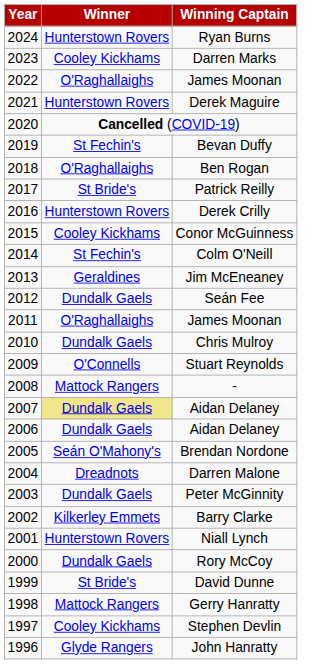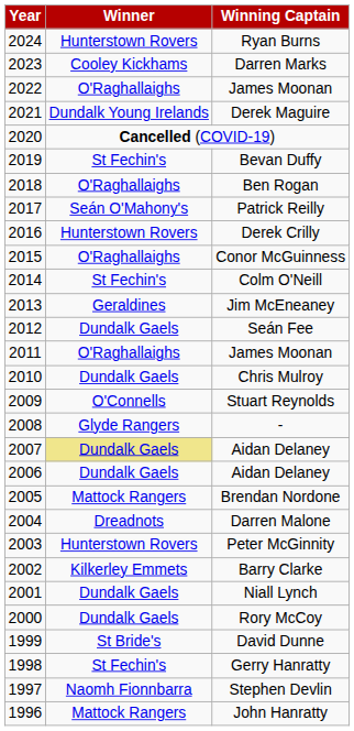Derek Maguire | Winner: Hunterstown Rovers -> Dundalk Young Irelands
Patrick Reilly | Winner: St Bride's -> Seán O'Mahony's
Conor McGuinness | Winner: Cooley Kickhams -> O'Raghallaighs
- | Winner: Mattock Rangers -> Glyde Rangers
Brendan Nordone | Winner: Seán O'Mahony's -> Mattock Rangers
Peter McGinnity | Winner: Dundalk Gaels -> Hunterstown Rovers
Niall Lynch | Winner: Hunterstown Rovers -> Dundalk Gaels
Gerry Hanratty | Winner: Mattock Rangers -> St Fechin's
Stephen Devlin | Winner: Cooley Kickhams -> Naomh Fionnbarra
John Hanratty | Winner: Glyde Rangers -> Mattock Rangers
